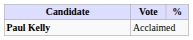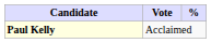Paul Kelly | Candidate: no background -> lightyellow background
